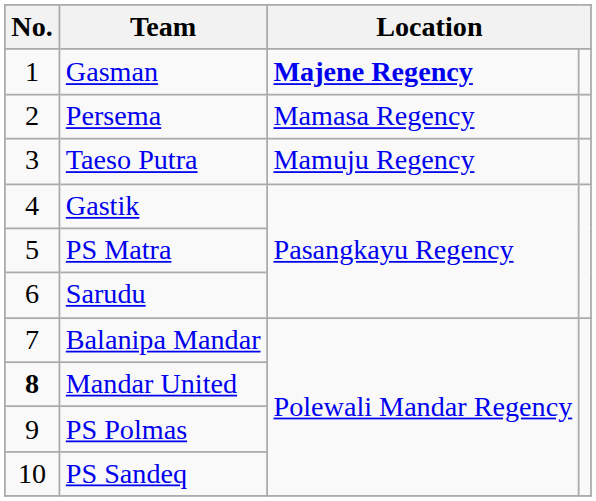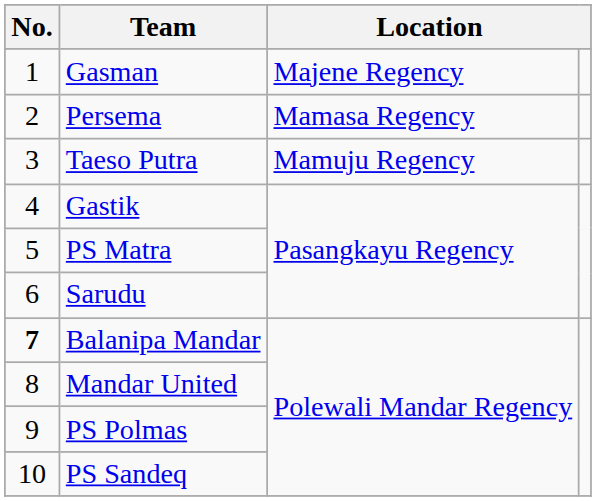Gasman | column 3: bold -> normal
Balanipa Mandar | No.: normal -> bold
Mandar United | No.: bold -> normal
